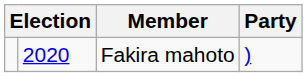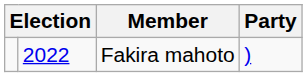Fakira mahoto | column 2: 2020 -> 2022
